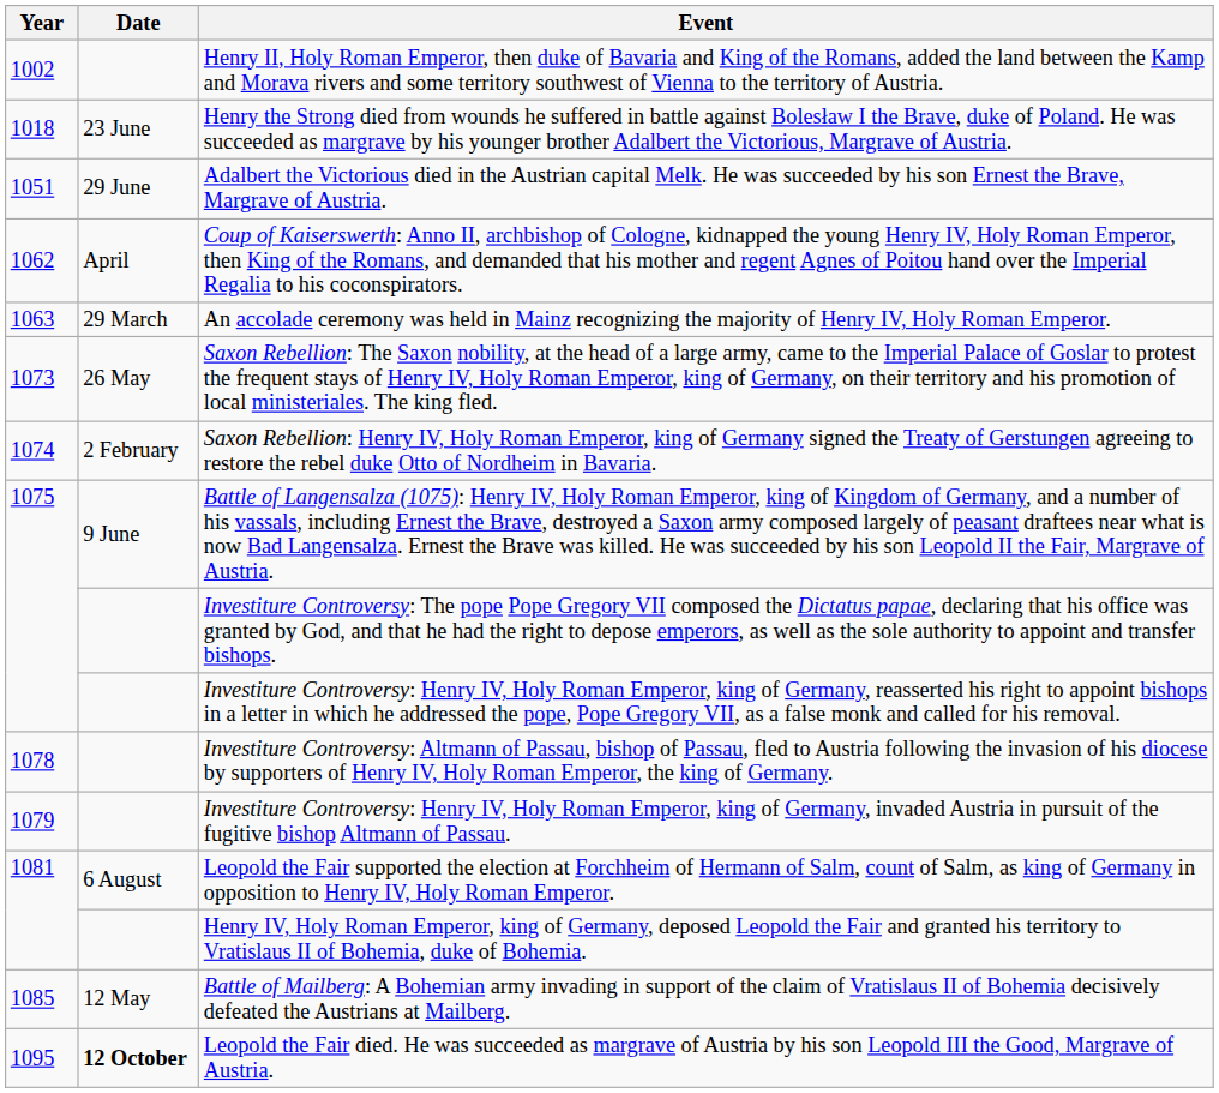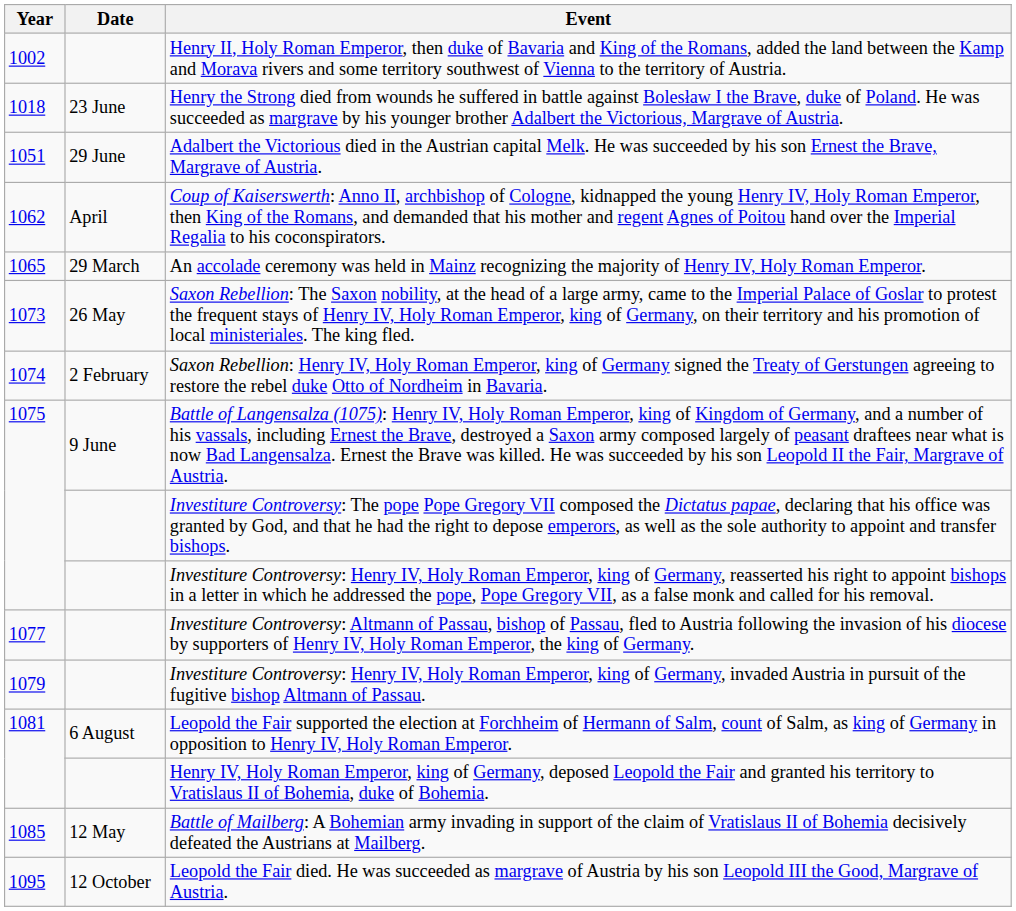row 6 | Year: 1063 -> 1065
row 12 | Year: 1078 -> 1077
row 17 | Date: bold -> normal
